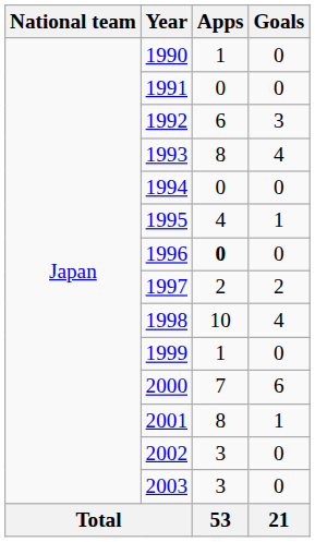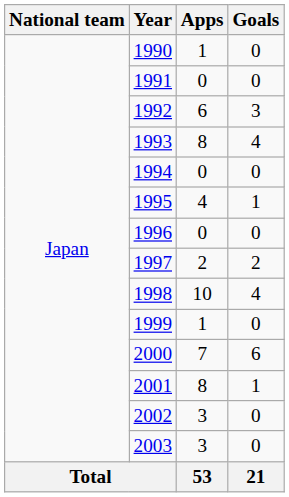1996 | Apps: bold -> normal
